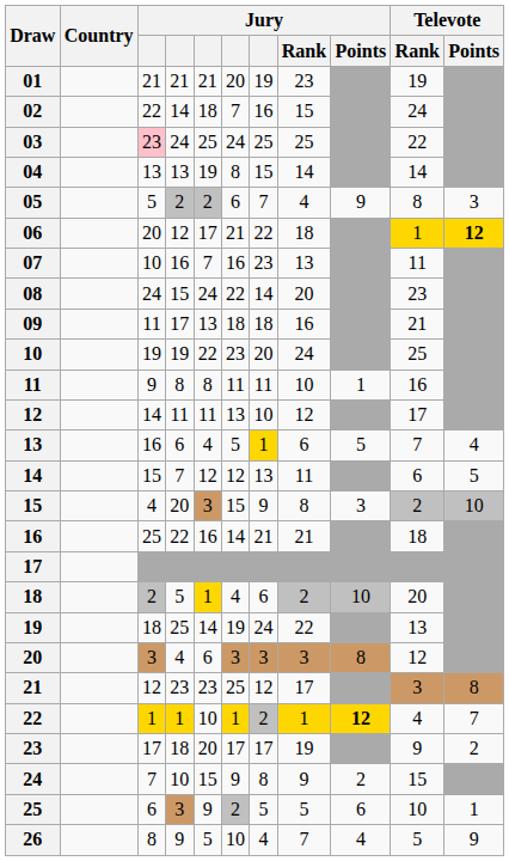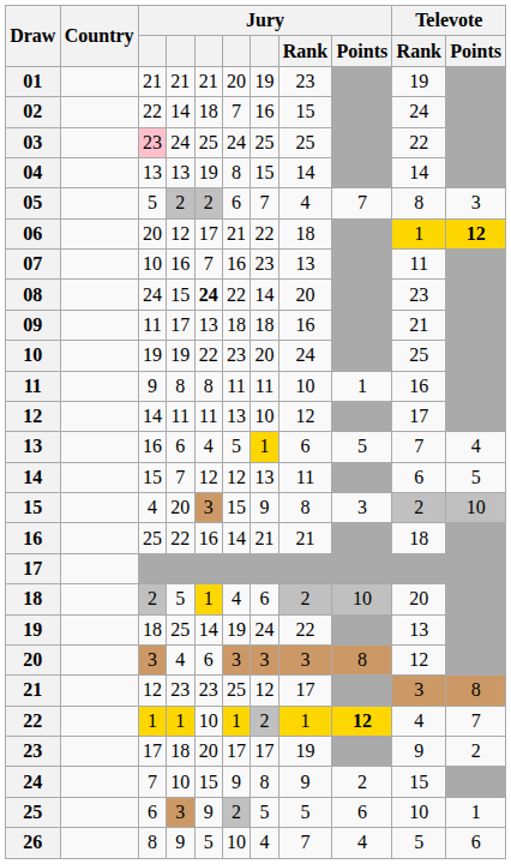05 | Jury / Points: 9 -> 7
08 | column 5: normal -> bold
26 | Televote / Points: 9 -> 6
